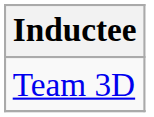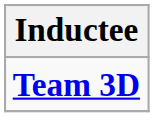row 2 | column 1: normal -> bold
